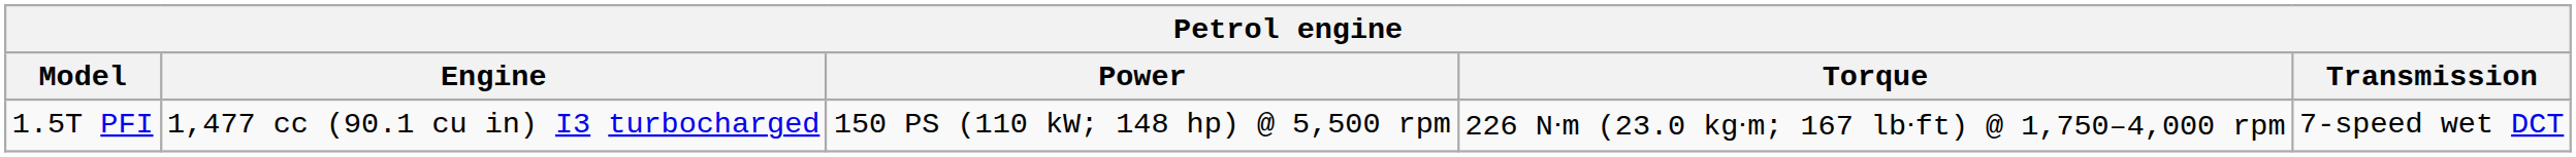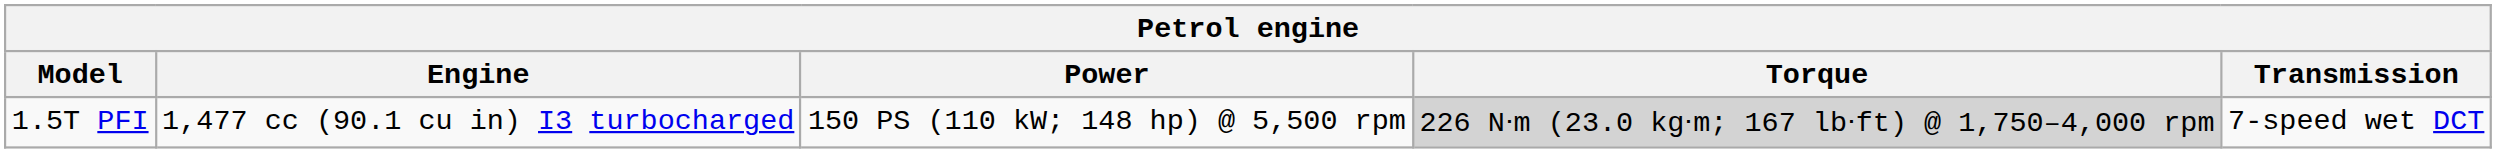1.5T PFI | Torque: no background -> lightgrey background
